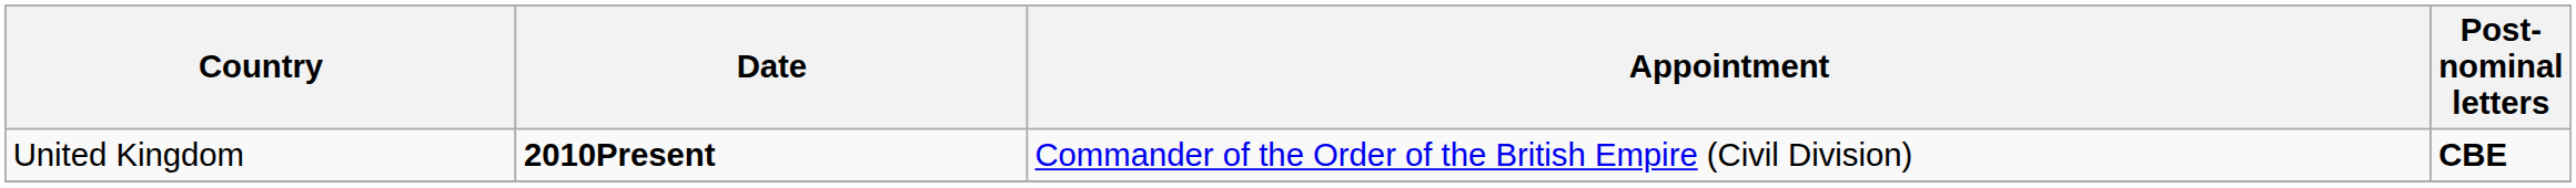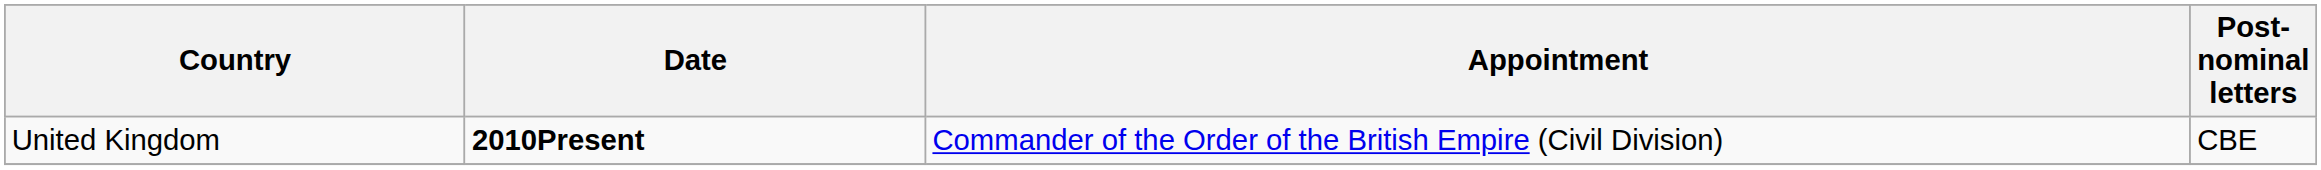United Kingdom | Post-nominal letters: bold -> normal
